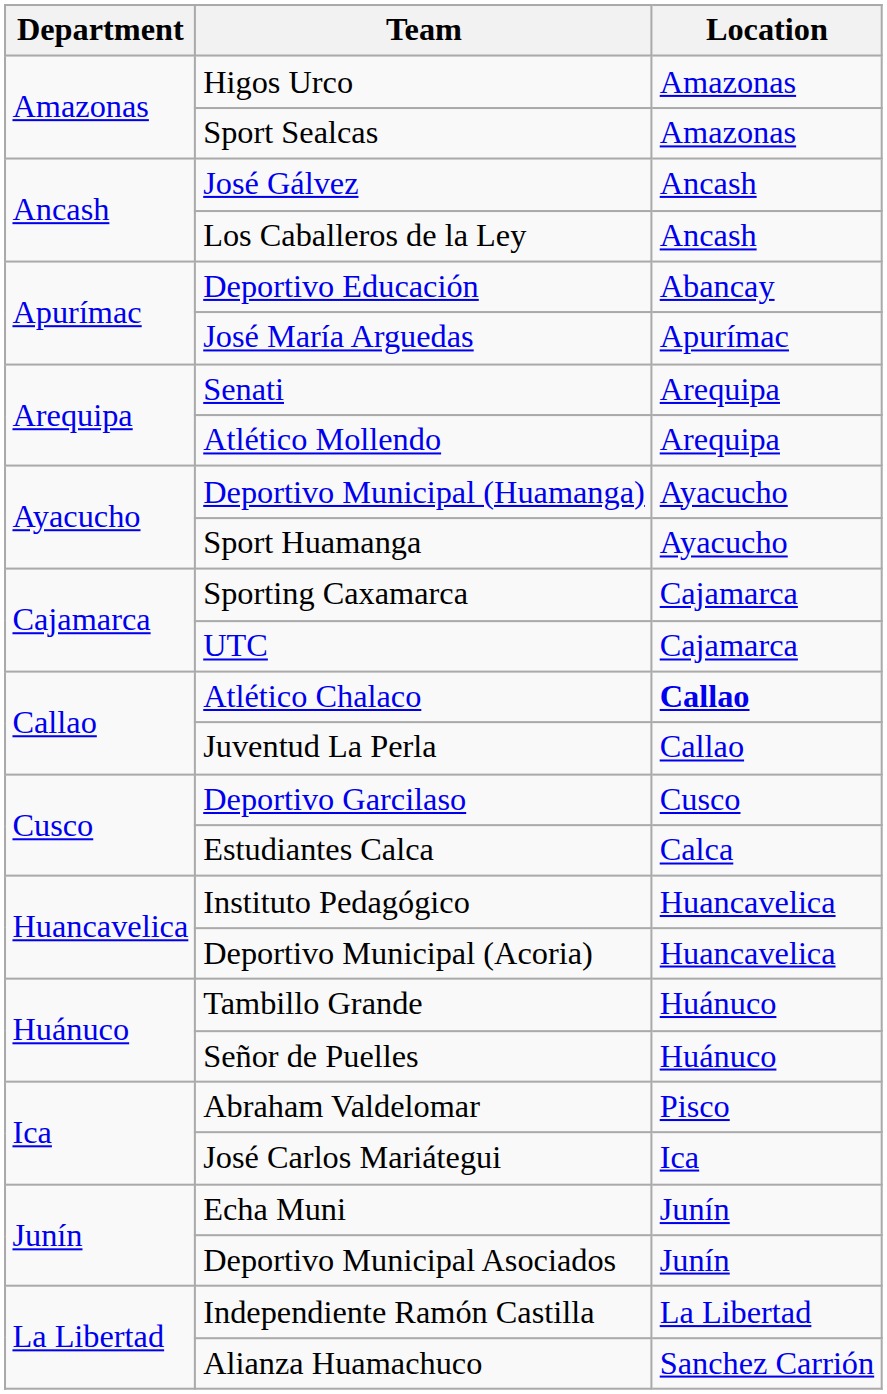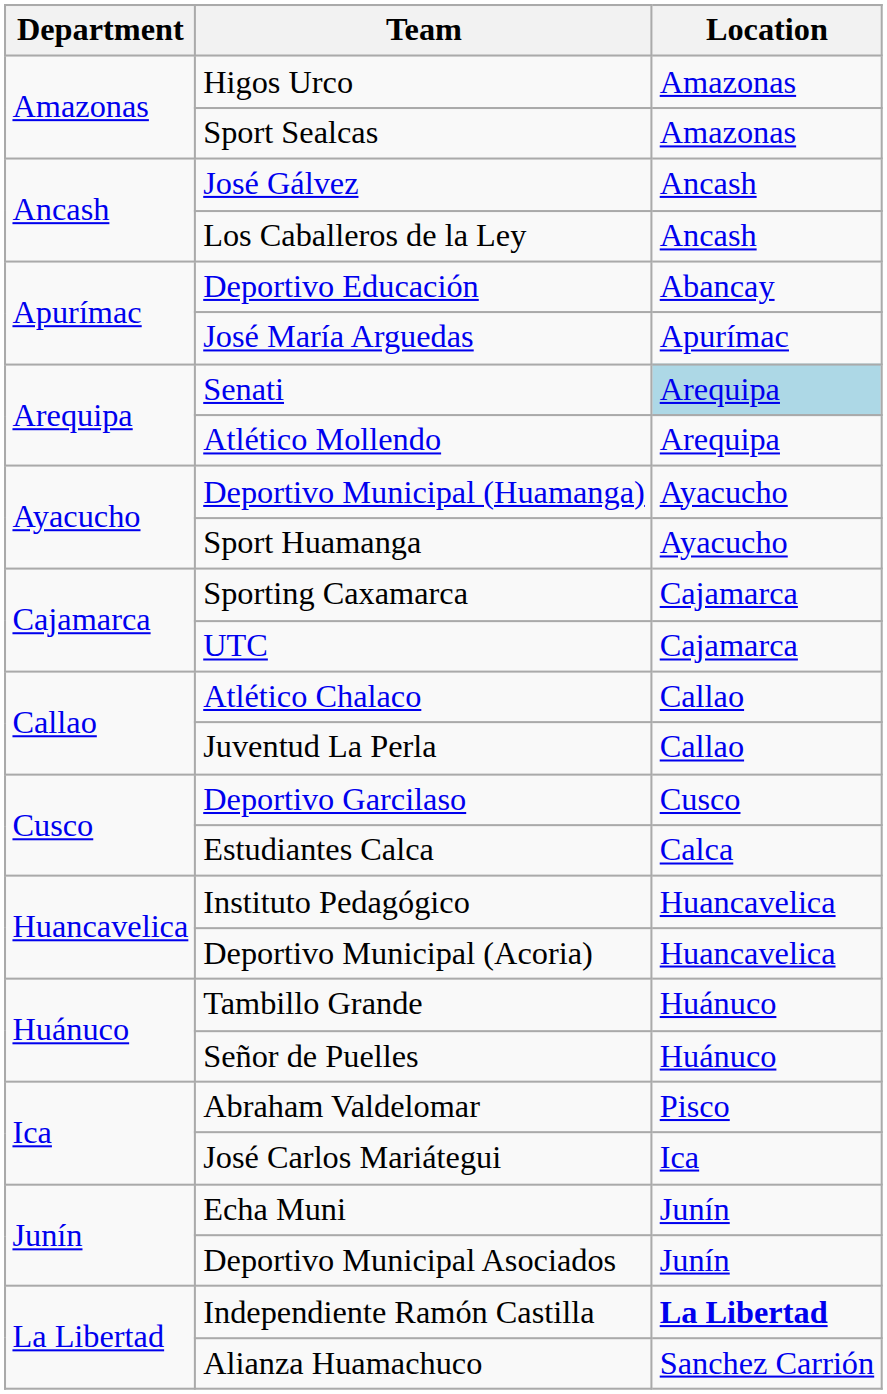Senati | Location: no background -> lightblue background
Atlético Chalaco | Location: bold -> normal
Independiente Ramón Castilla | Location: normal -> bold
